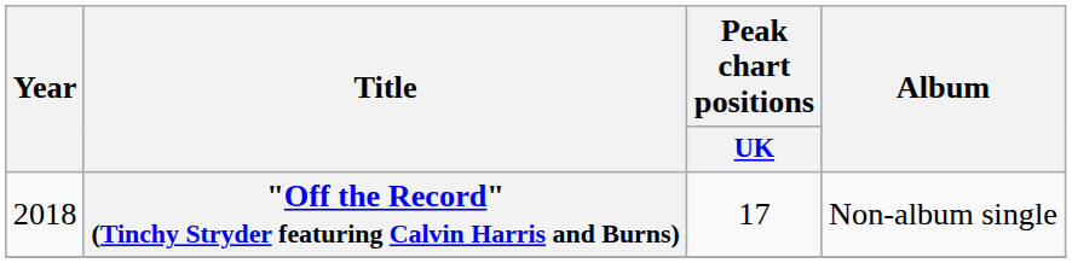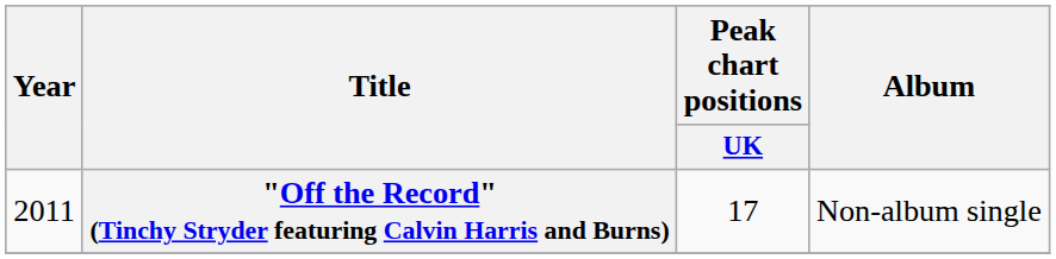row 3 | Year: 2018 -> 2011
